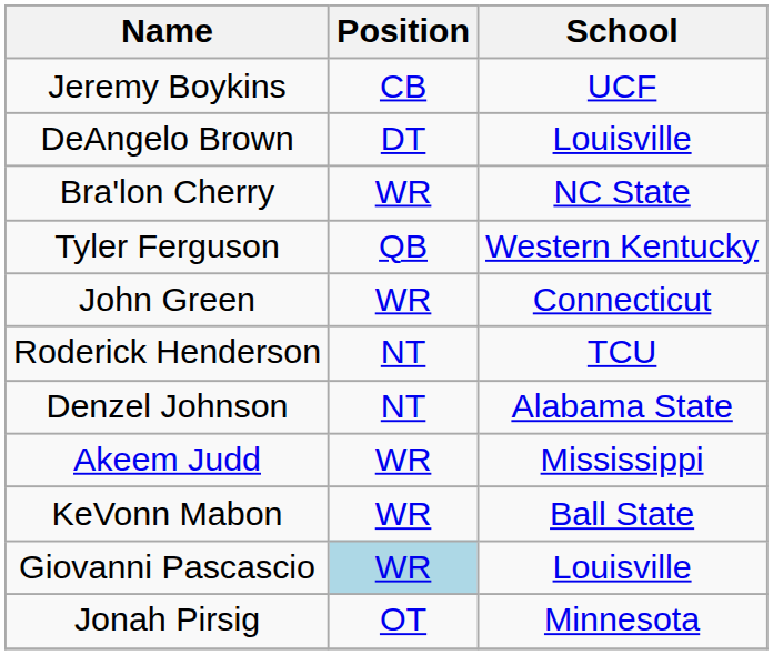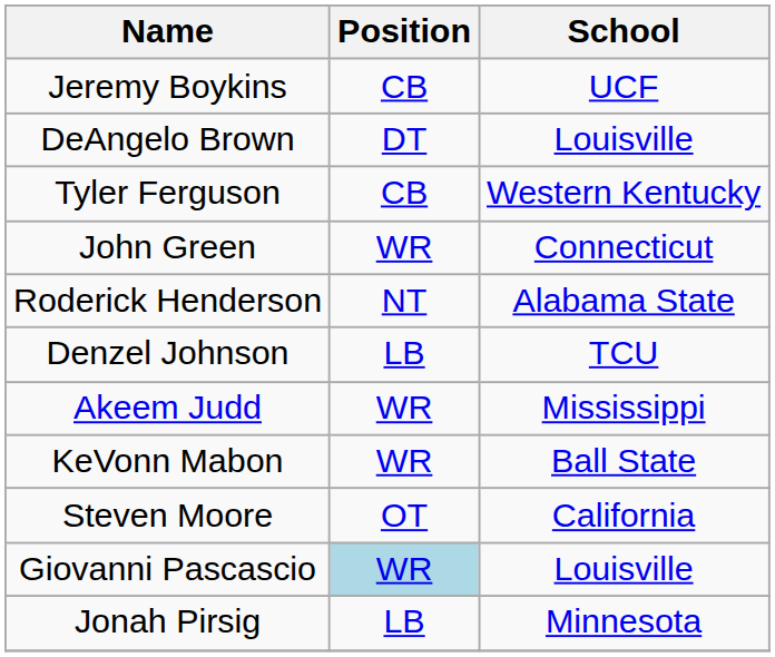- row: Bra'lon Cherry | WR | NC State
Tyler Ferguson | Position: QB -> CB
Roderick Henderson | School: TCU -> Alabama State
Denzel Johnson | Position: NT -> LB
Denzel Johnson | School: Alabama State -> TCU
+ row: Steven Moore | OT | California
Jonah Pirsig | Position: OT -> LB
